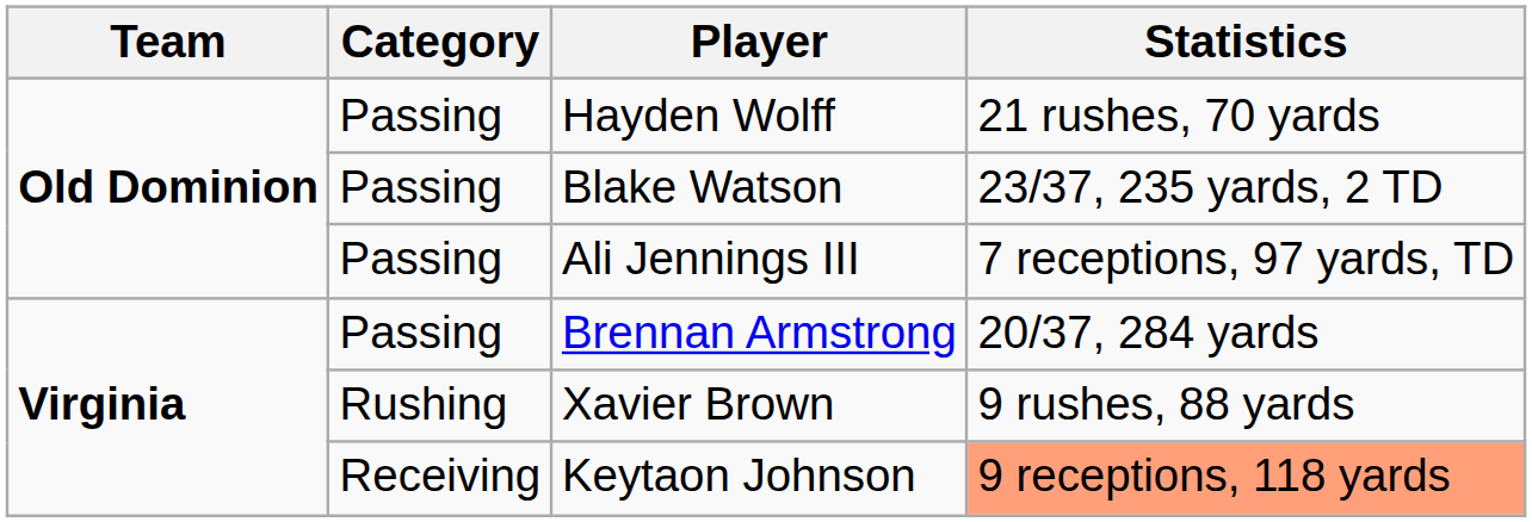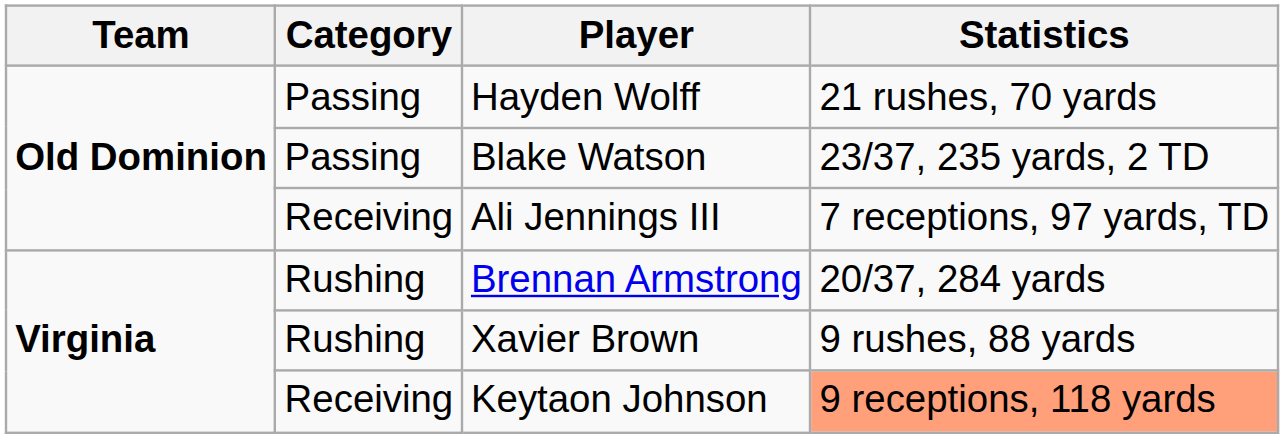Ali Jennings III | Category: Passing -> Receiving
Brennan Armstrong | Category: Passing -> Rushing
